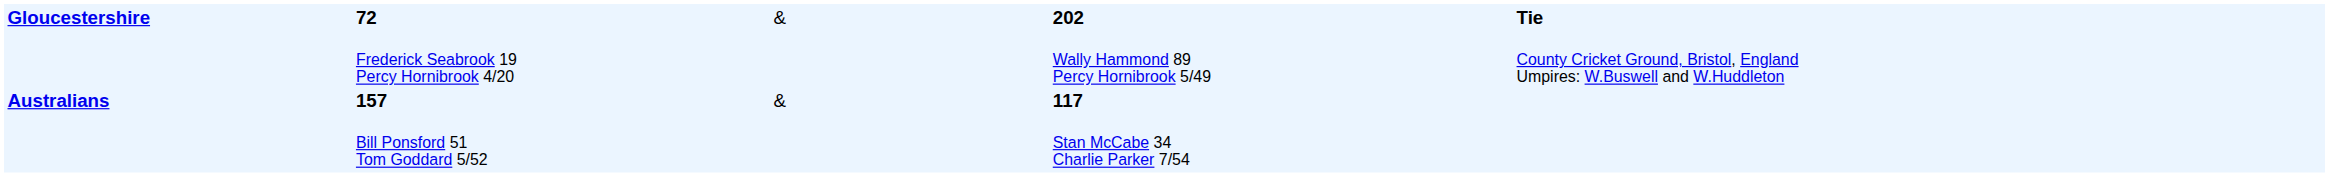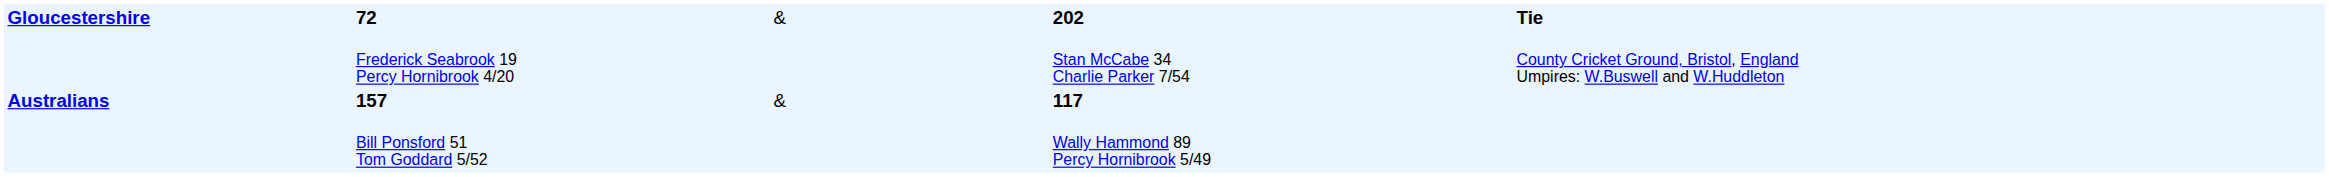Frederick Seabrook 19 Percy Hornibrook 4/20 | column 4: Wally Hammond 89 Percy Hornibrook 5/49 -> Stan McCabe 34 Charlie Parker 7/54
Bill Ponsford 51 Tom Goddard 5/52 | column 4: Stan McCabe 34 Charlie Parker 7/54 -> Wally Hammond 89 Percy Hornibrook 5/49
